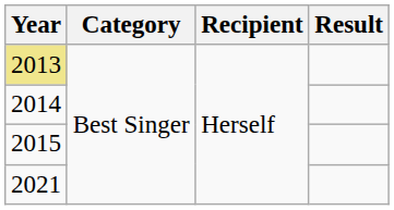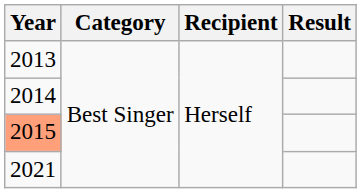2013 | Year: khaki background -> no background
2015 | Year: no background -> lightsalmon background
